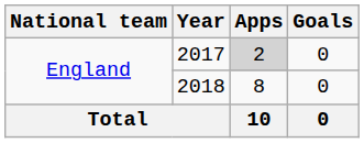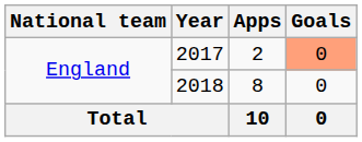2017 | Apps: lightgrey background -> no background
2017 | Goals: no background -> lightsalmon background
